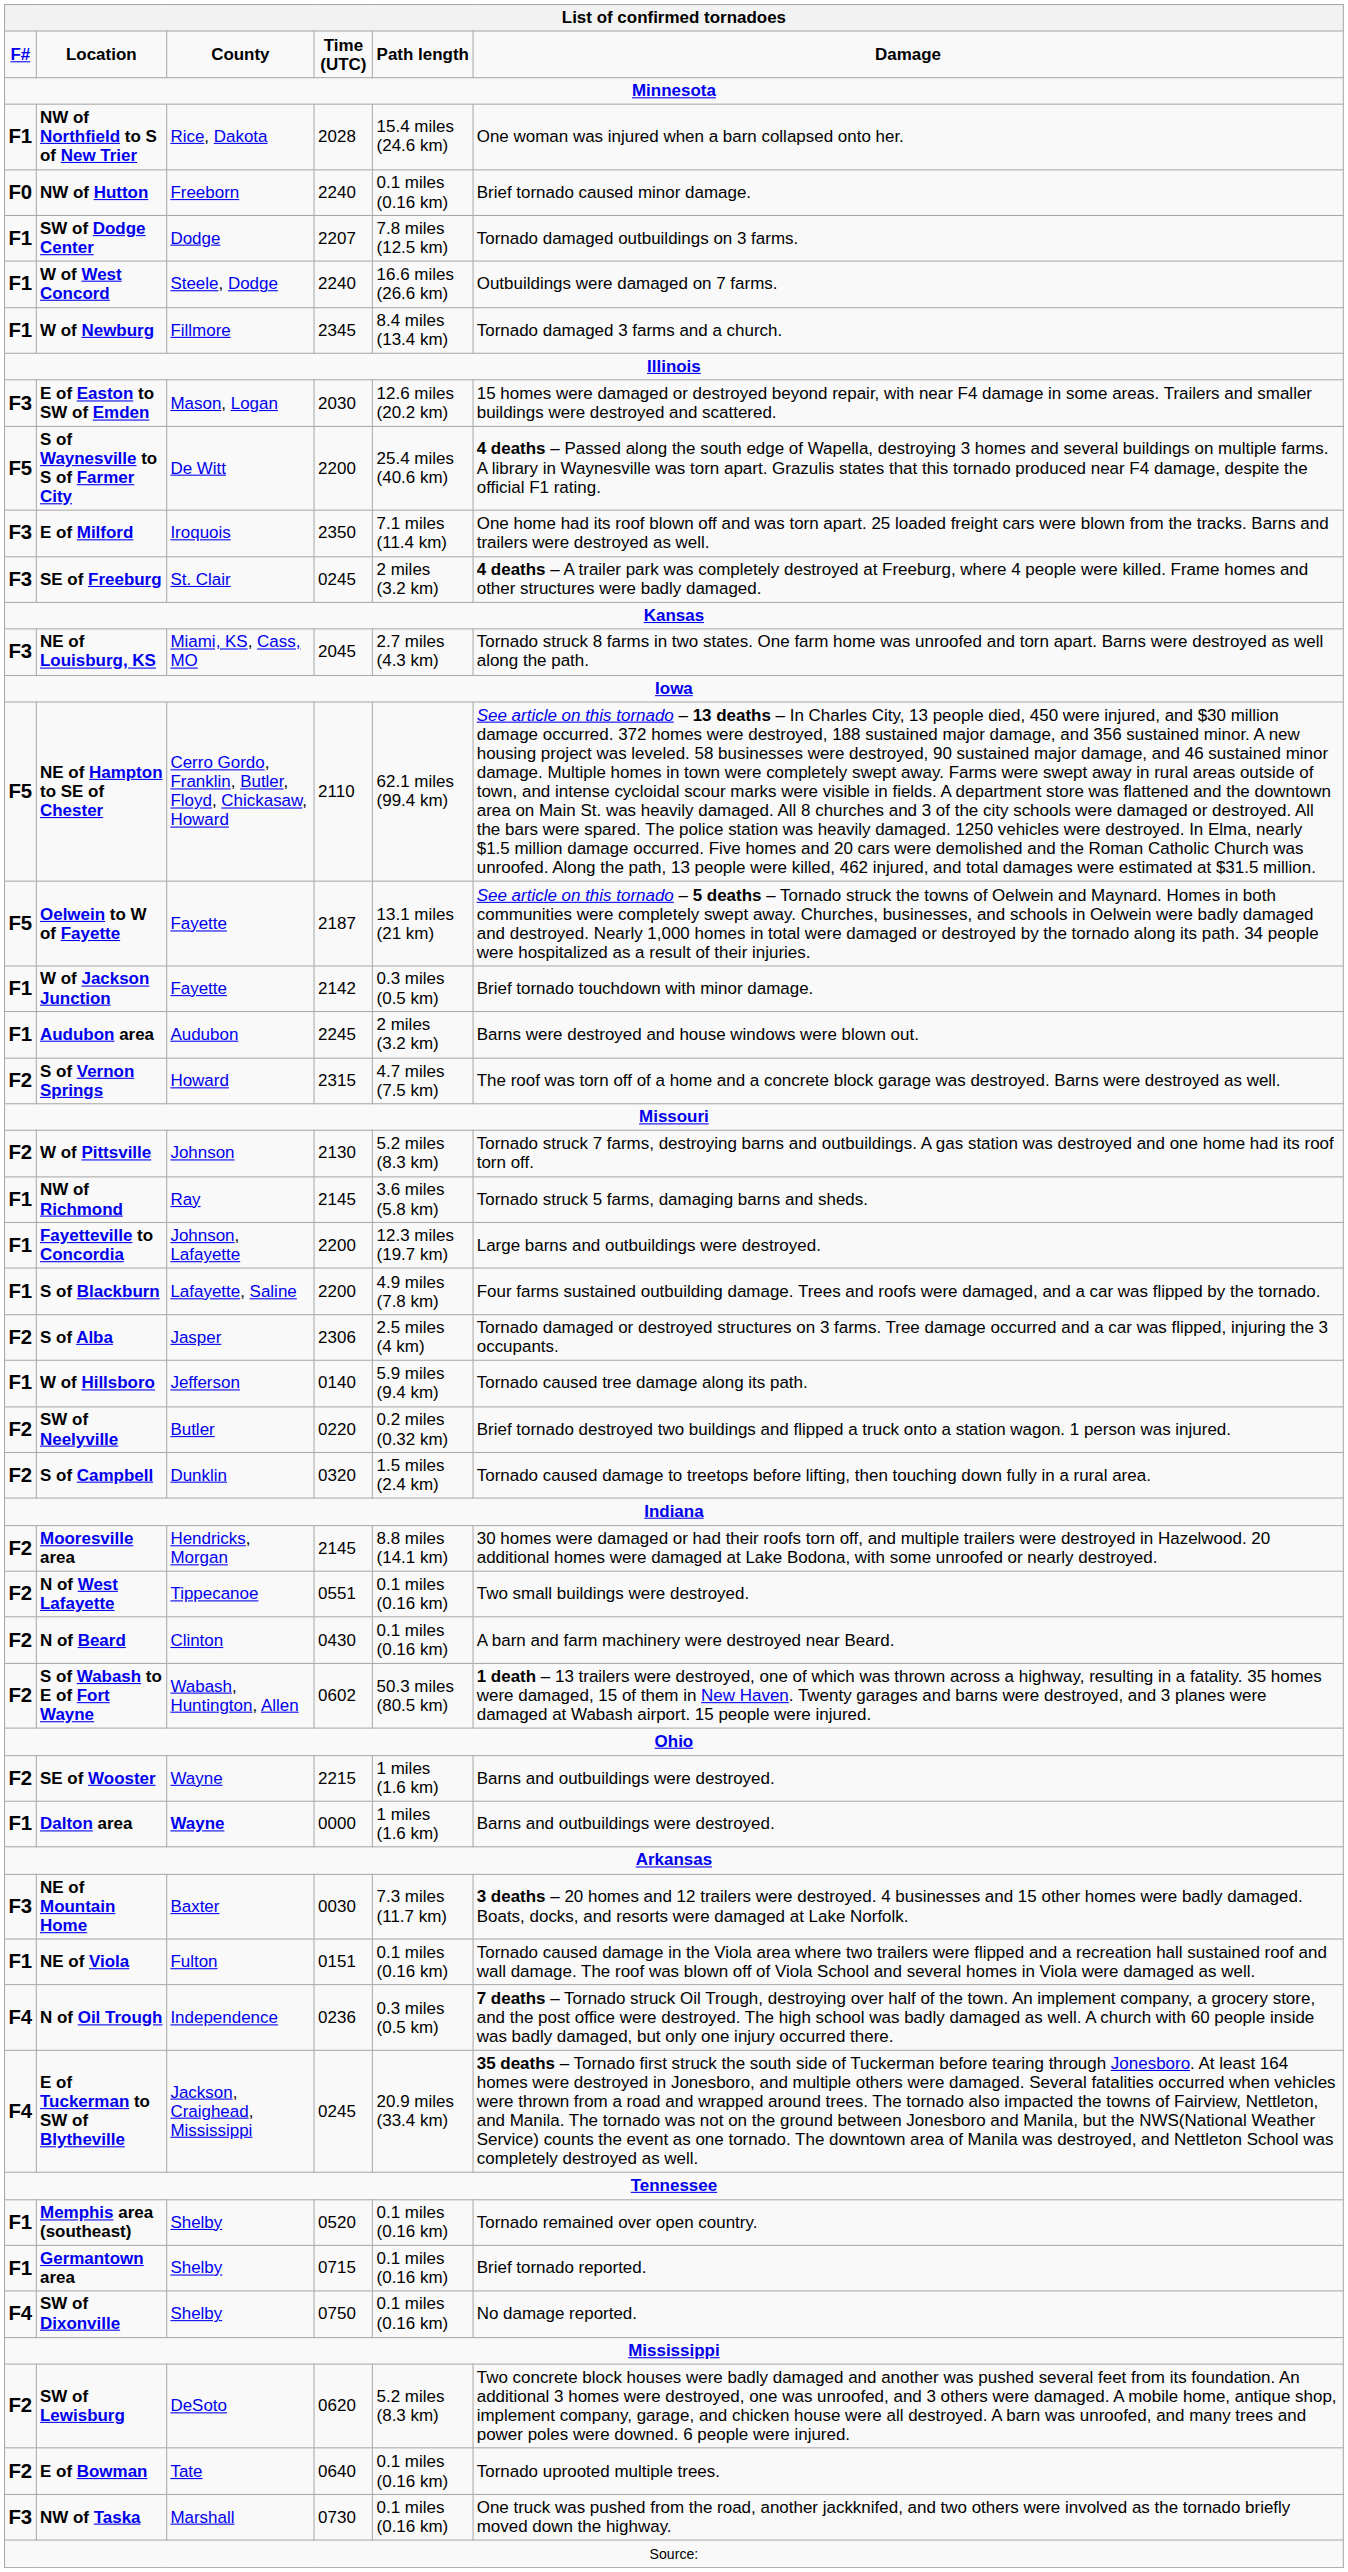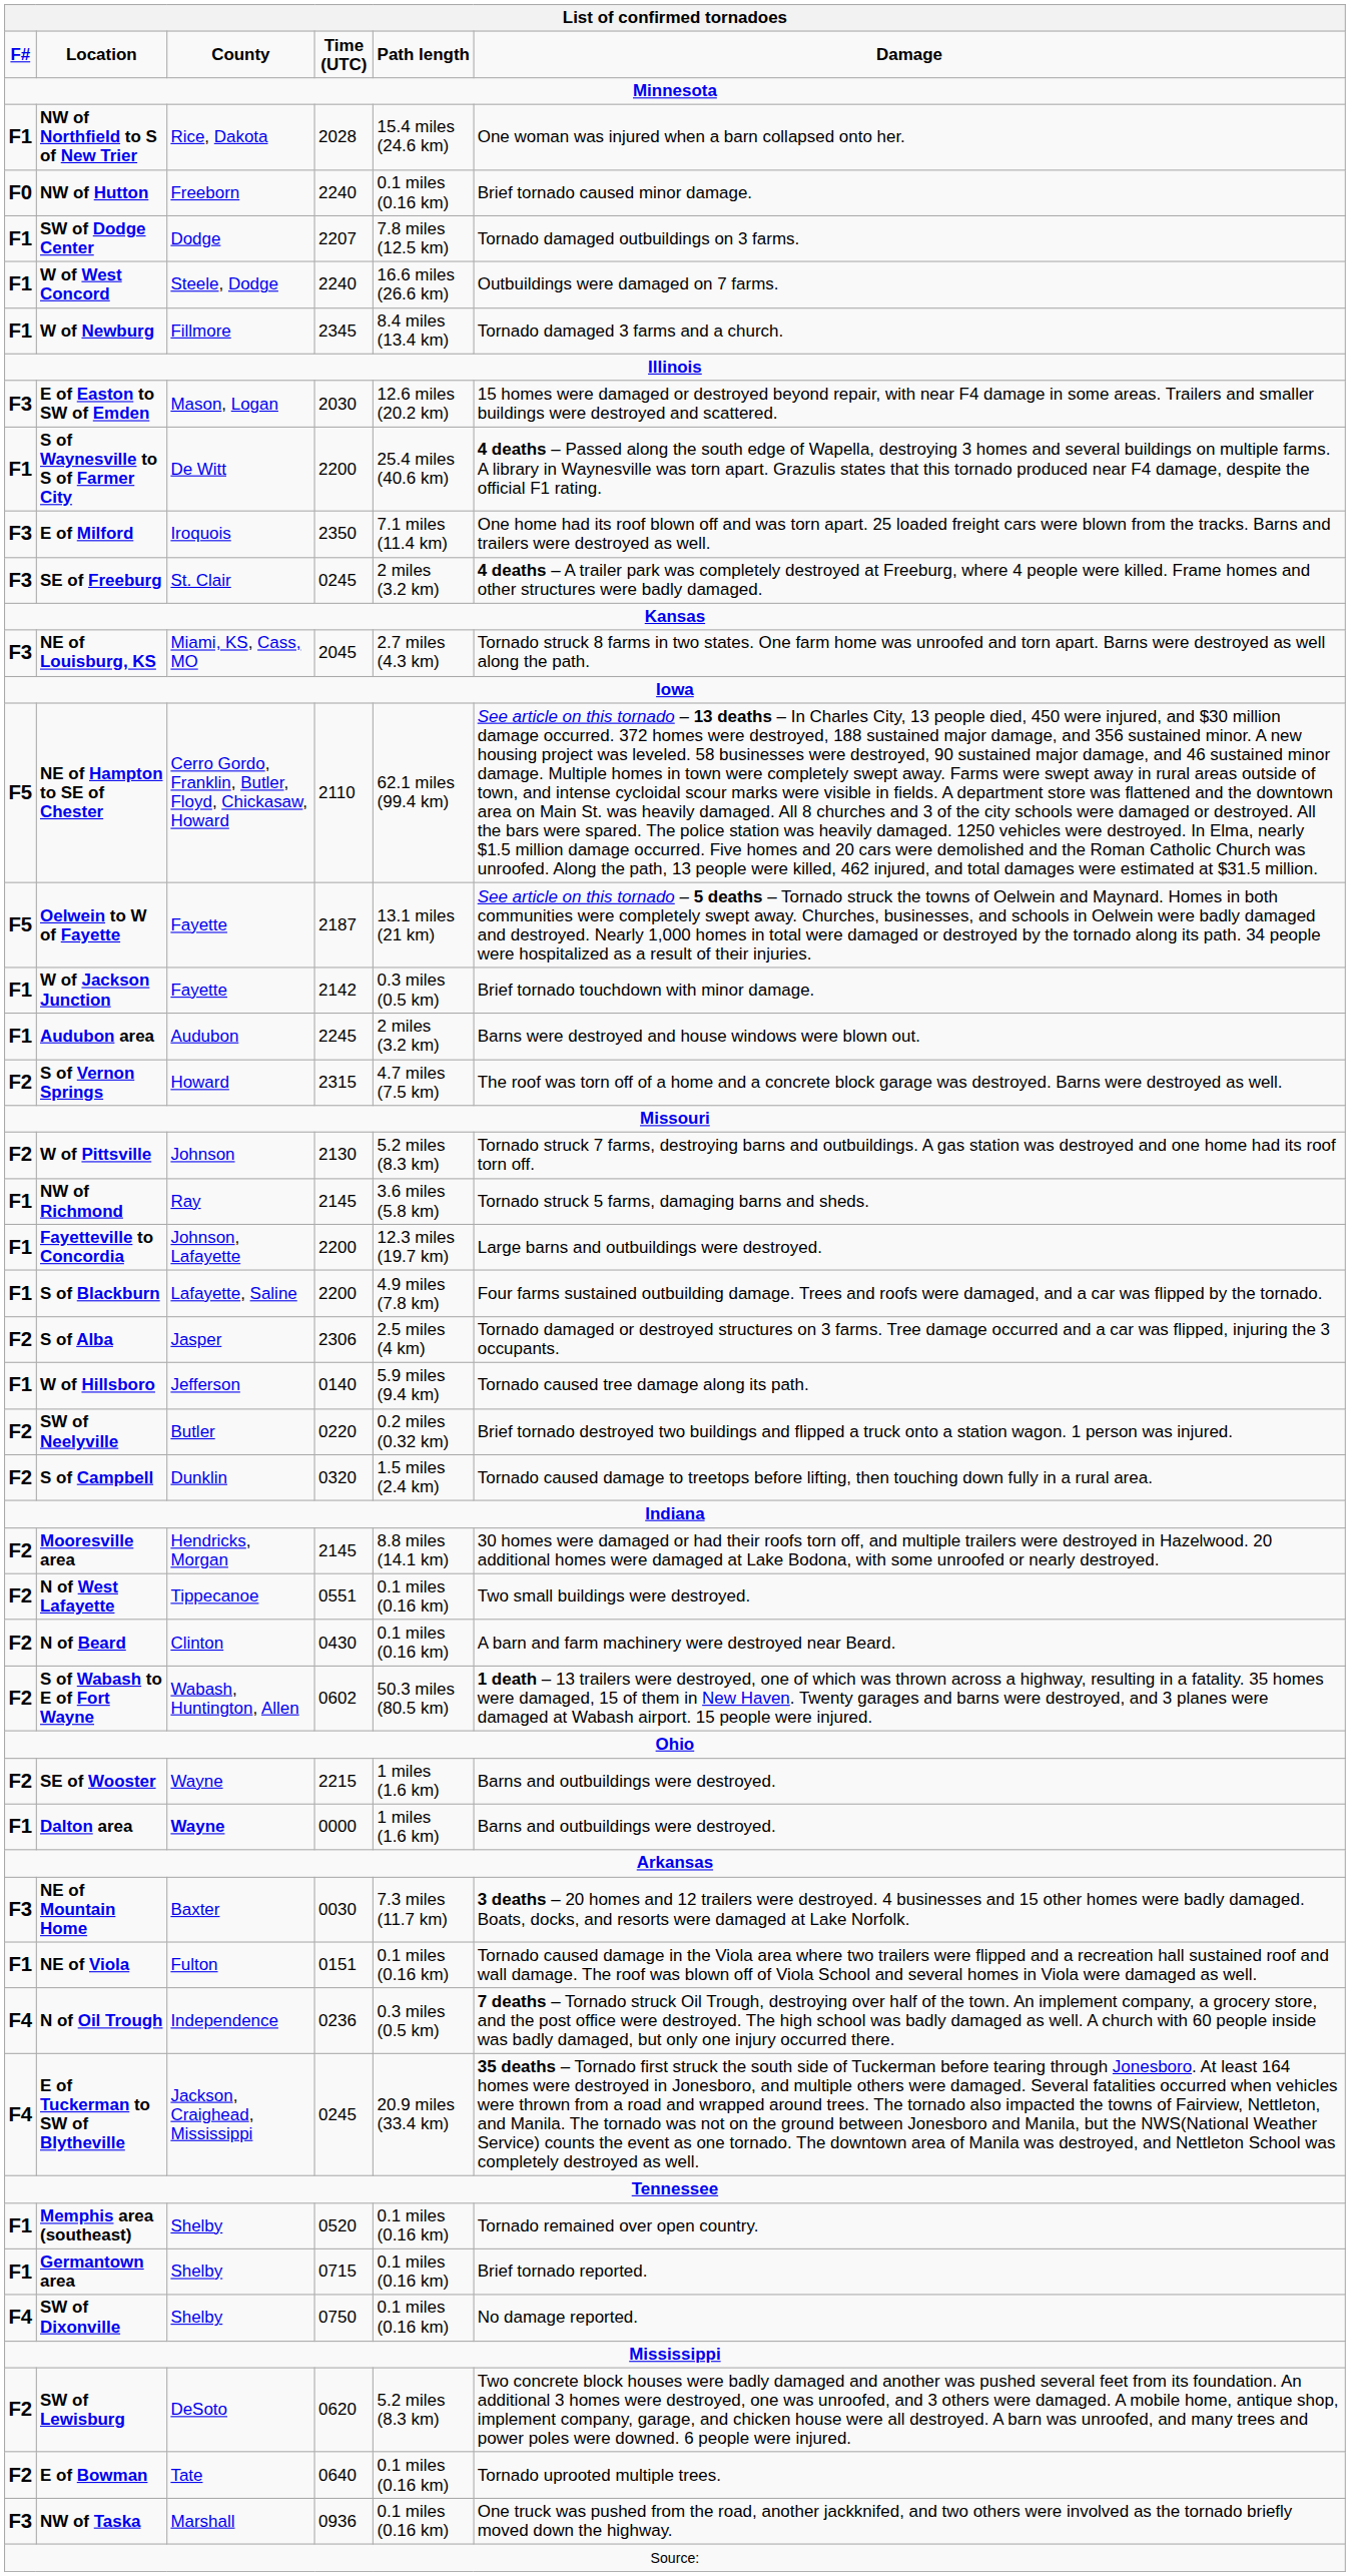S of Waynesville to S of Farmer City | List of confirmed tornadoes / F#: F5 -> F1
NW of Taska | List of confirmed tornadoes / Time (UTC): 0730 -> 0936
